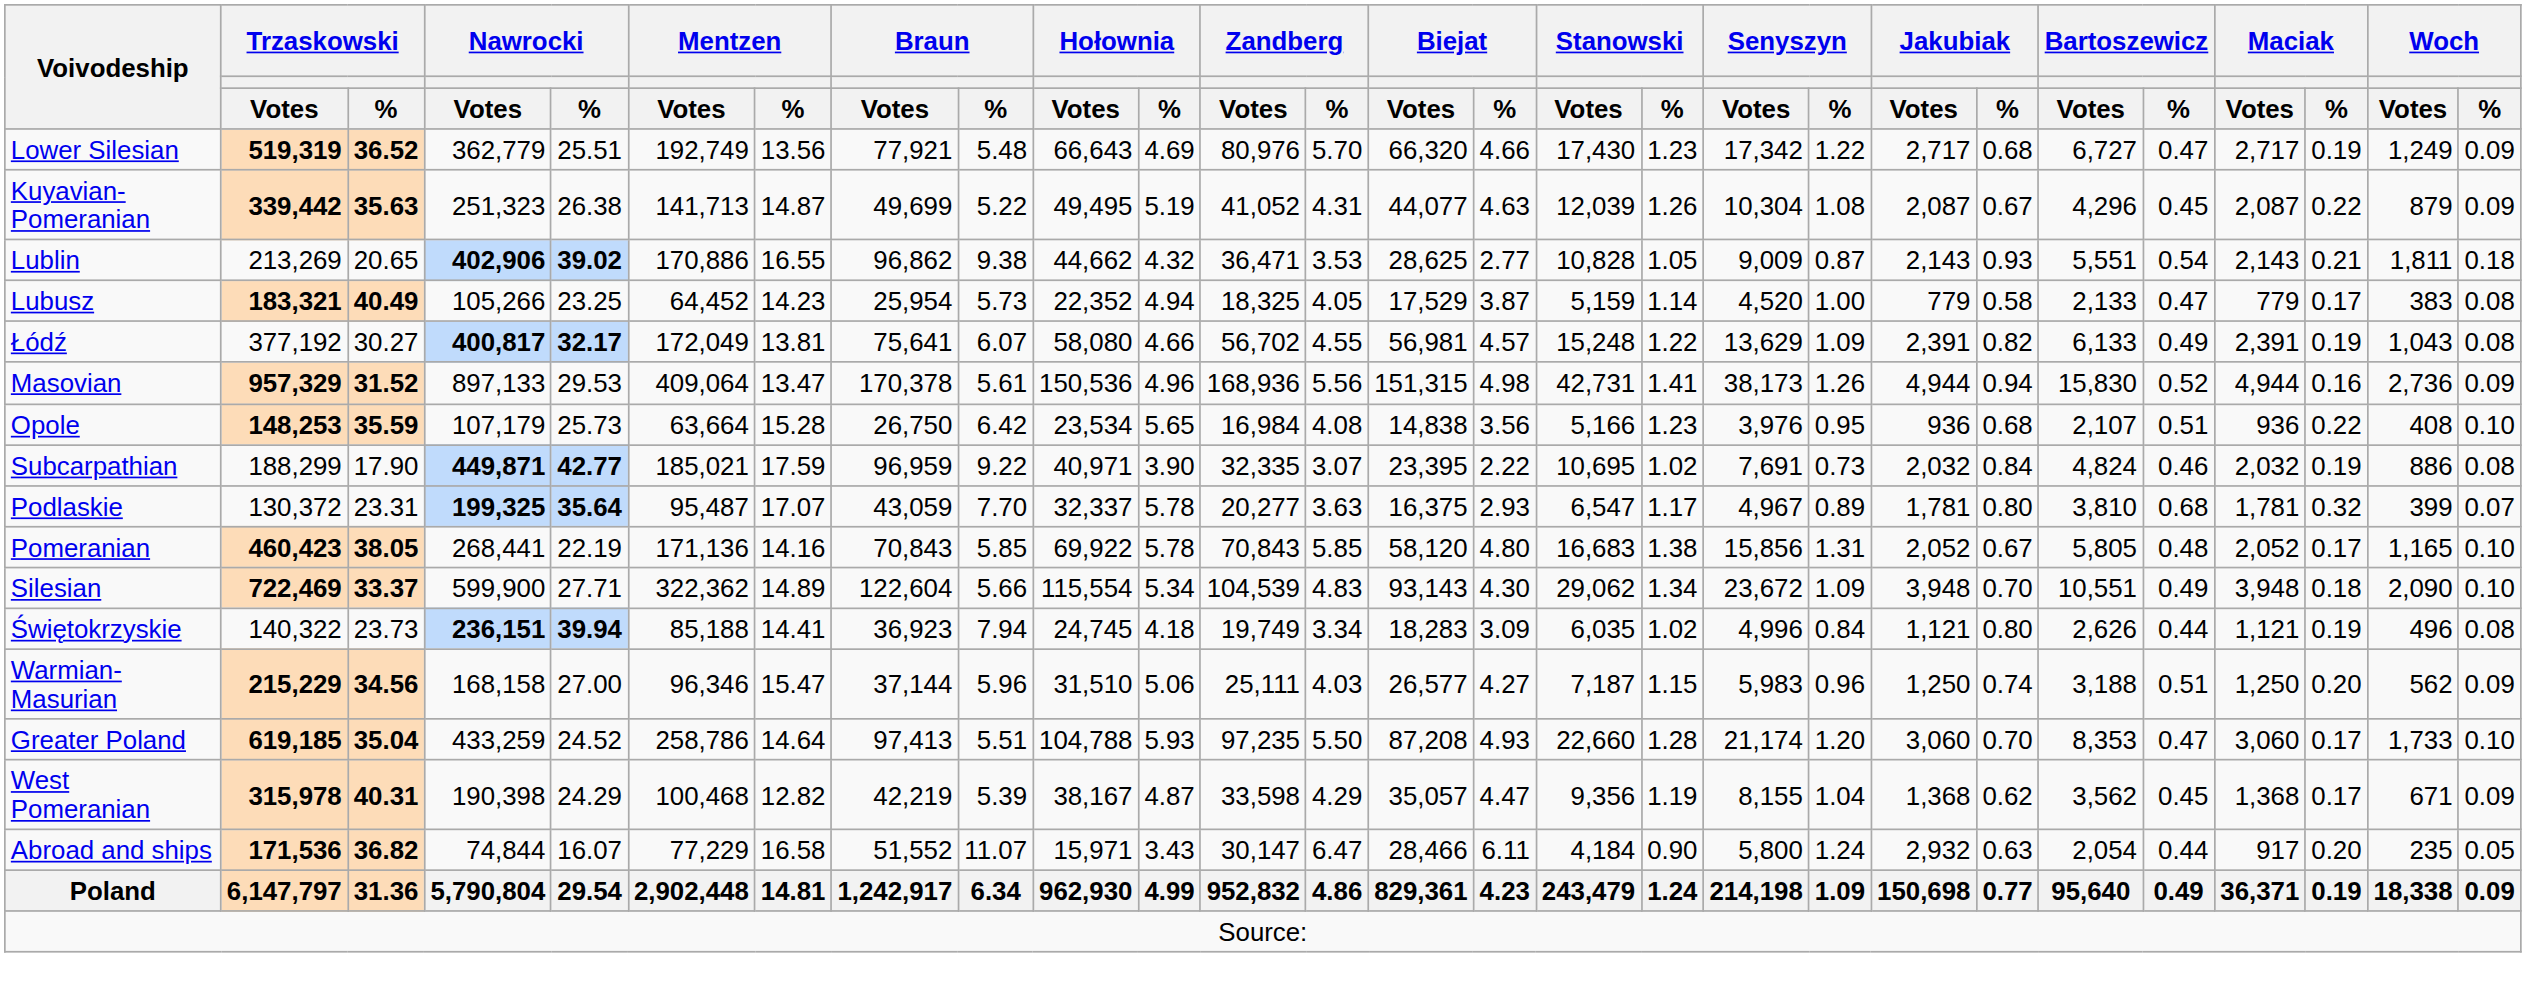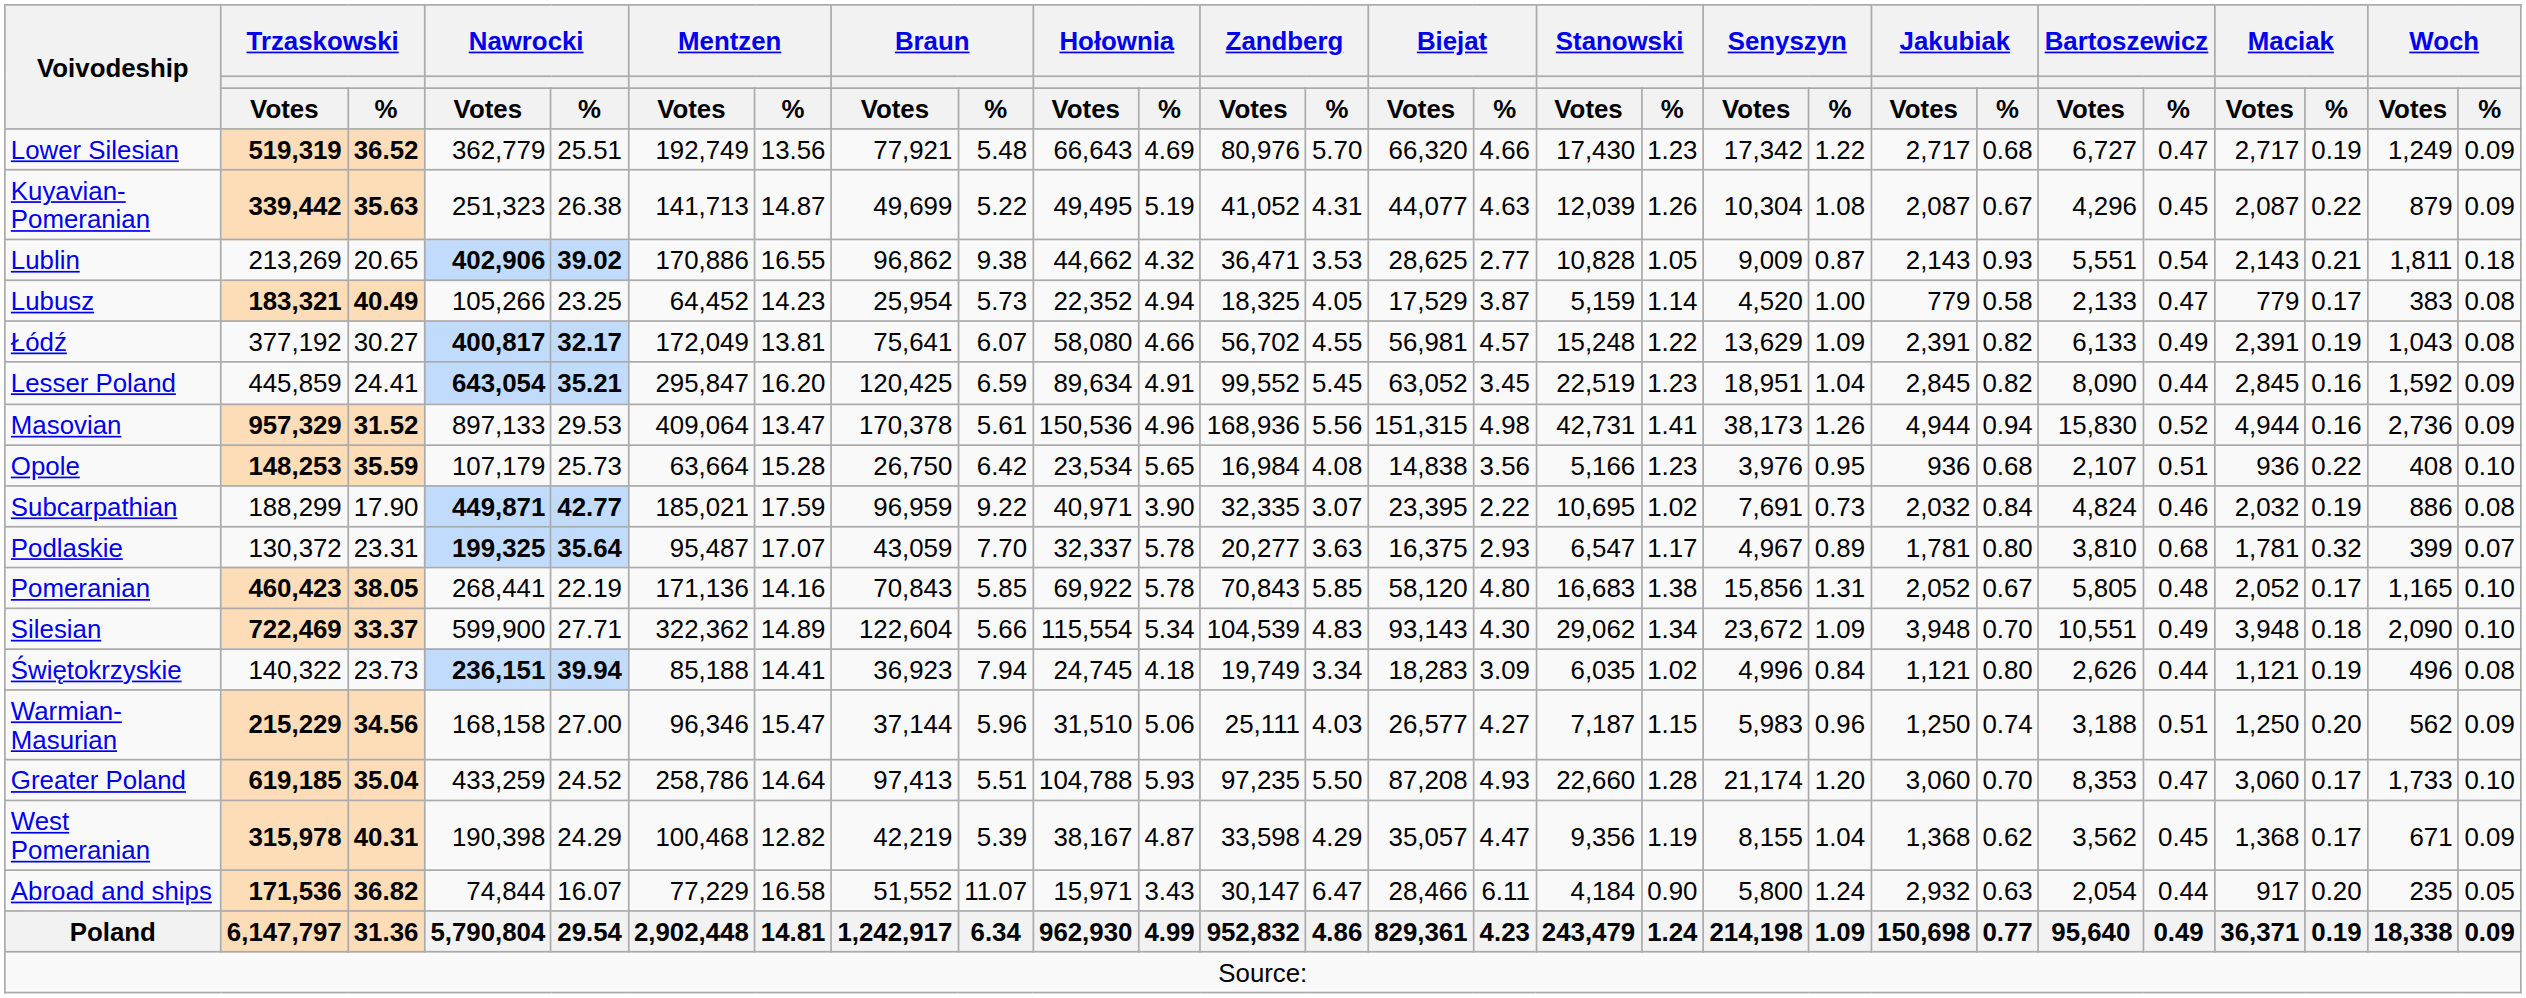+ row: Lesser Poland | 445,859 | 24.41 | 643,054 | 35.21 | 295,847 | 16.20 | 120,425 | 6.59 | 89,634 | 4.91 | 99,552 | 5.45 | 63,052 | 3.45 | 22,519 | 1.23 | 18,951 | 1.04 | 2,845 | 0.82 | 8,090 | 0.44 | 2,845 | 0.16 | 1,592 | 0.09
